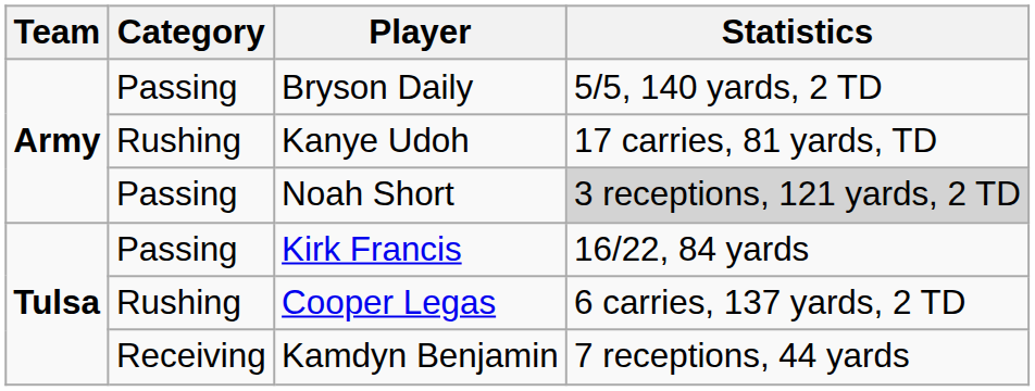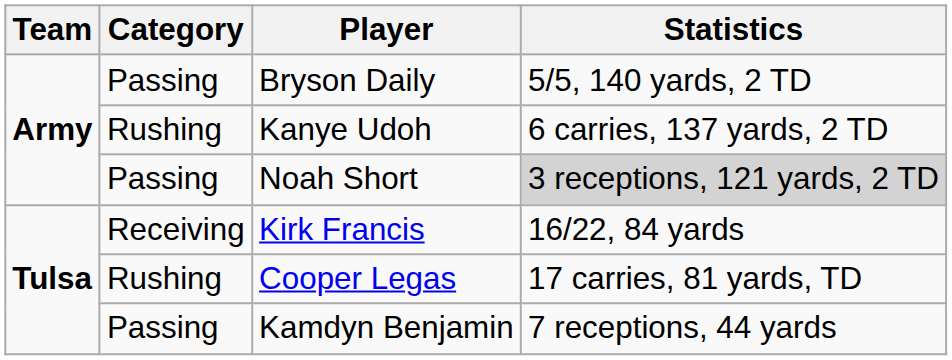Kanye Udoh | Statistics: 17 carries, 81 yards, TD -> 6 carries, 137 yards, 2 TD
Kirk Francis | Category: Passing -> Receiving
Cooper Legas | Statistics: 6 carries, 137 yards, 2 TD -> 17 carries, 81 yards, TD
Kamdyn Benjamin | Category: Receiving -> Passing
